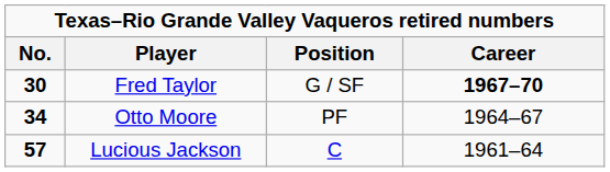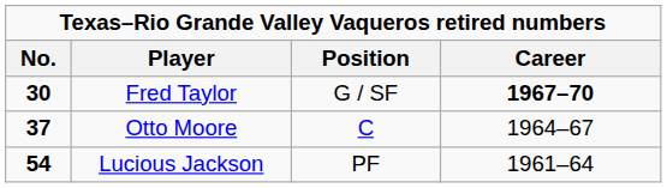Otto Moore | No.: 34 -> 37
Otto Moore | Position: PF -> C
Lucious Jackson | No.: 57 -> 54
Lucious Jackson | Position: C -> PF
